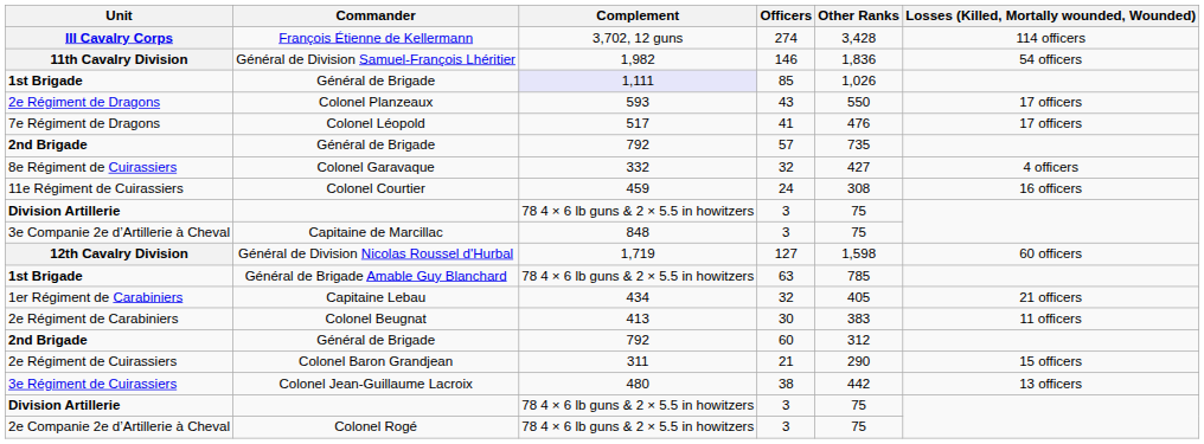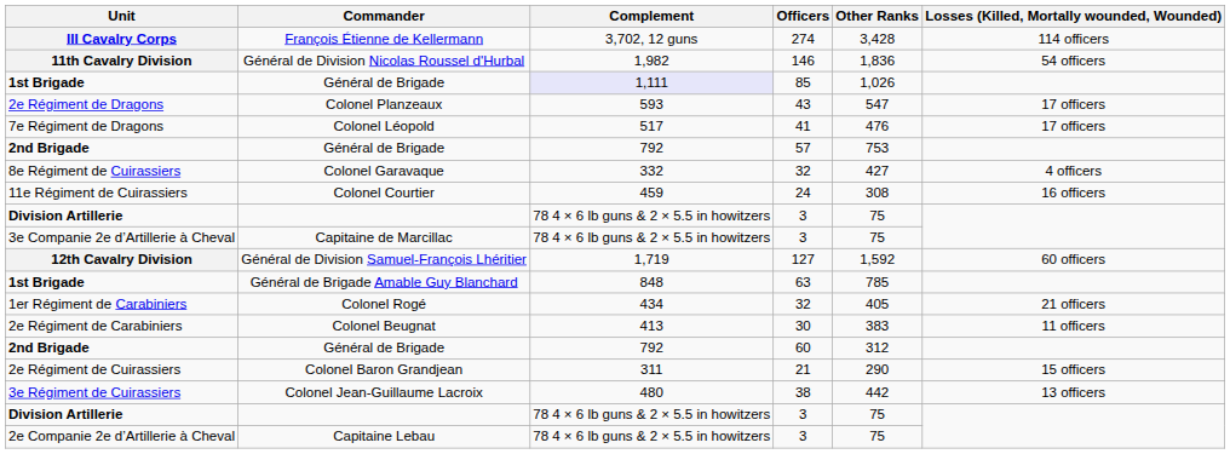11th Cavalry Division | Commander: Général de Division Samuel-François Lhéritier -> Général de Division Nicolas Roussel d'Hurbal
2e Régiment de Dragons | Other Ranks: 550 -> 547
2nd Brigade / 57 | Other Ranks: 735 -> 753
3e Companie 2e d’Artillerie à Cheval | Complement: 848 -> 78 4 × 6 lb guns & 2 × 5.5 in howitzers
12th Cavalry Division | Commander: Général de Division Nicolas Roussel d'Hurbal -> Général de Division Samuel-François Lhéritier
12th Cavalry Division | Other Ranks: 1,598 -> 1,592
1st Brigade / 63 | Complement: 78 4 × 6 lb guns & 2 × 5.5 in howitzers -> 848
1er Régiment de Carabiniers | Commander: Capitaine Lebau -> Colonel Rogé
2e Companie 2e d’Artillerie à Cheval | Commander: Colonel Rogé -> Capitaine Lebau
